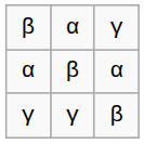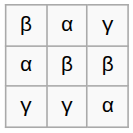row 2 | column 3: α -> β
row 3 | column 3: β -> α
